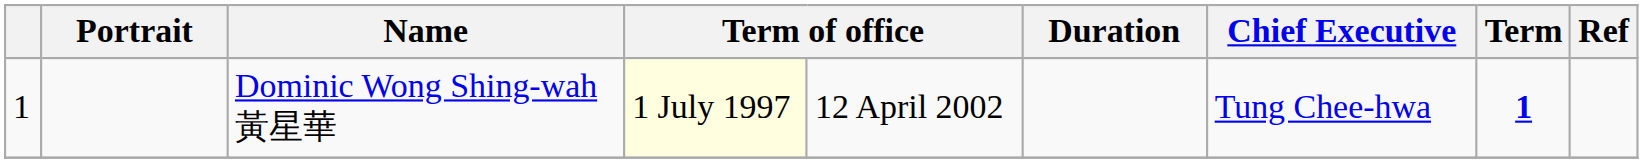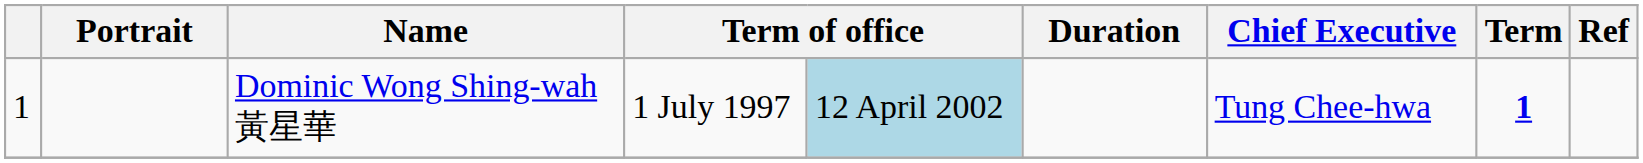Dominic Wong Shing-wah 黃星華 | column 4: lightyellow background -> no background
Dominic Wong Shing-wah 黃星華 | column 5: no background -> lightblue background
